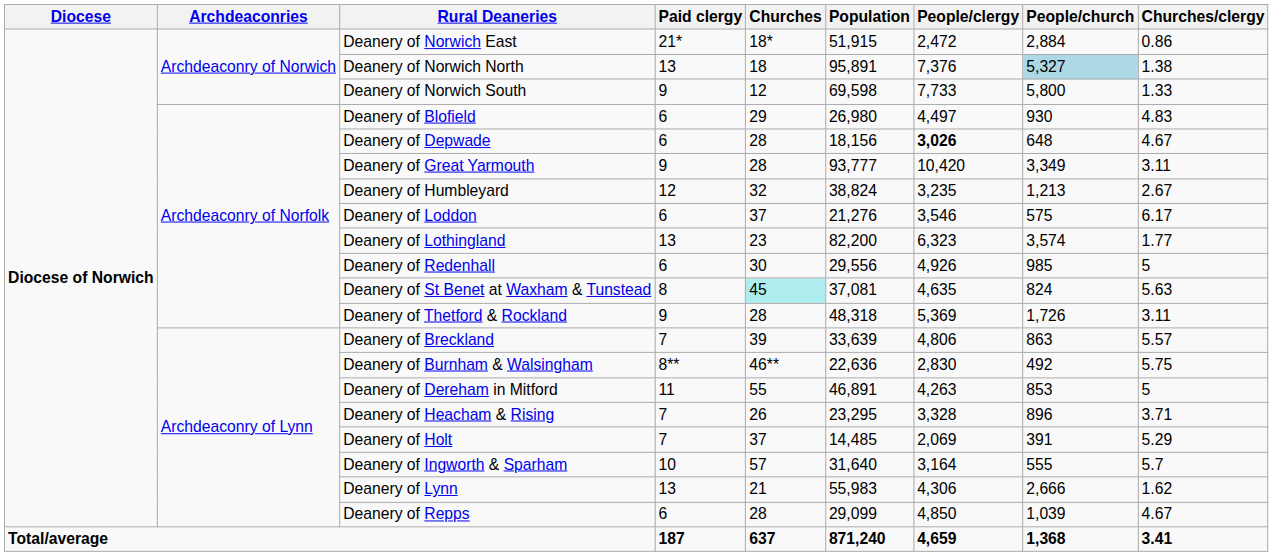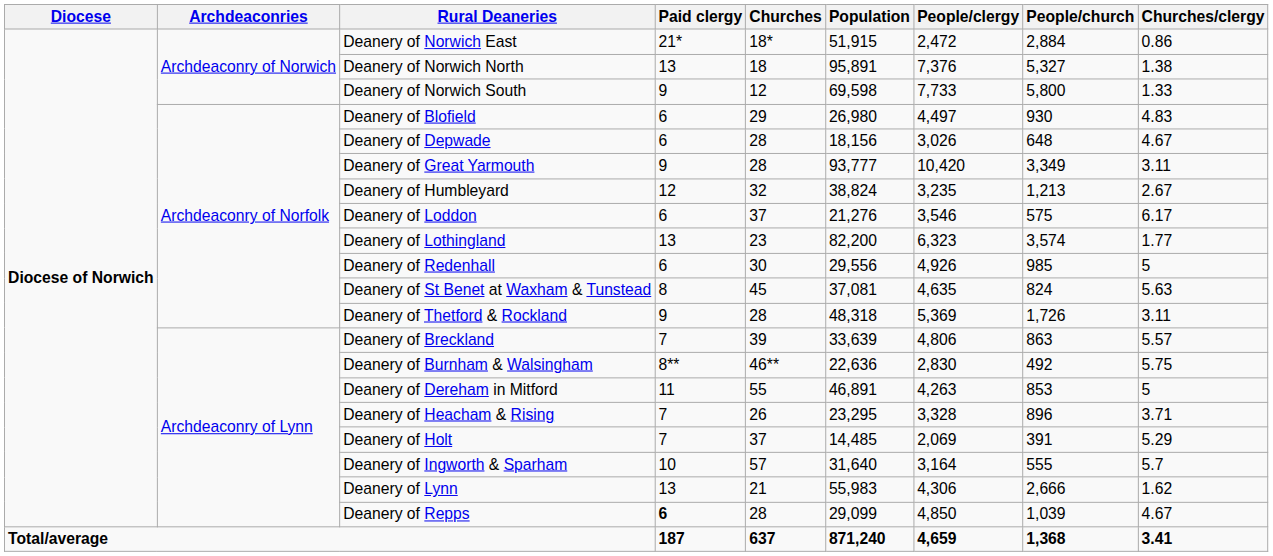Deanery of Norwich North | People/church: lightblue background -> no background
Deanery of Depwade | People/clergy: bold -> normal
Deanery of St Benet at Waxham & Tunstead | Churches: paleturquoise background -> no background
Deanery of Repps | Paid clergy: normal -> bold
